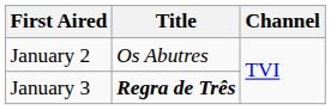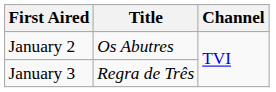January 3 | Title: bold -> normal
